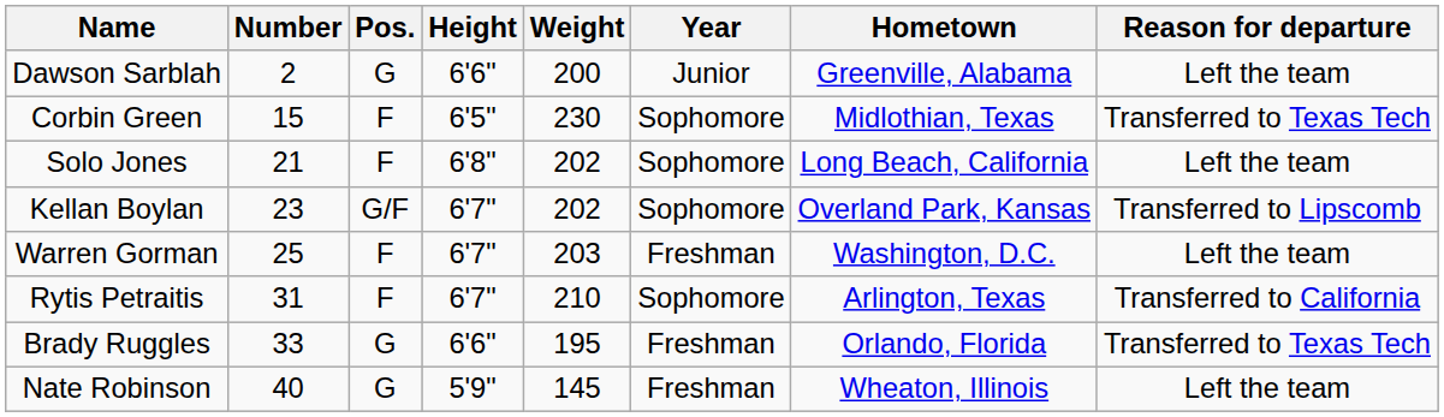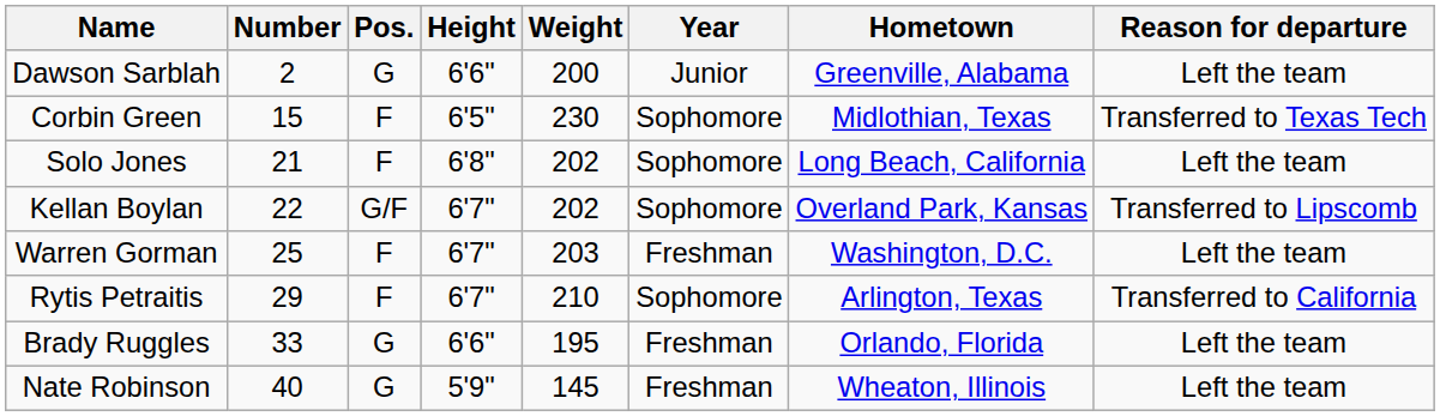Kellan Boylan | Number: 23 -> 22
Rytis Petraitis | Number: 31 -> 29
Brady Ruggles | Reason for departure: Transferred to Texas Tech -> Left the team
